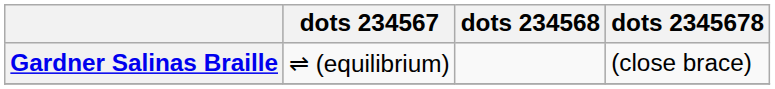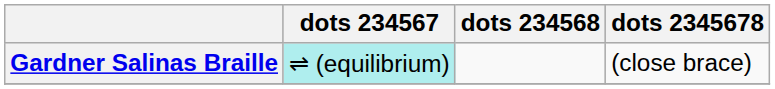Gardner Salinas Braille | dots 234567: no background -> paleturquoise background
